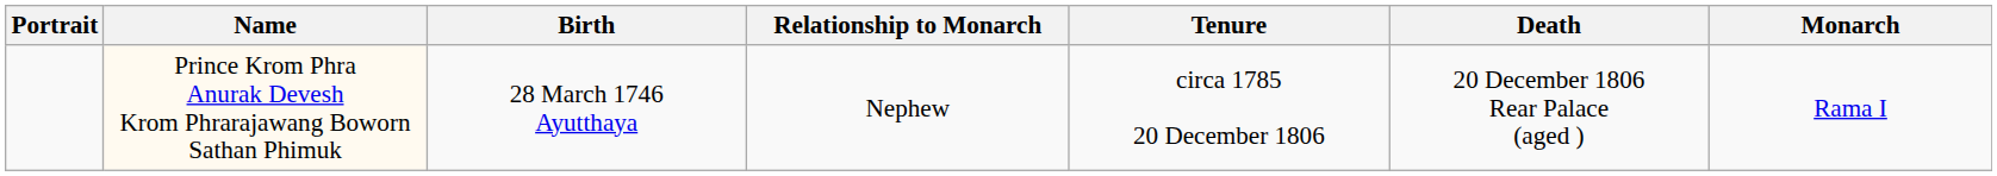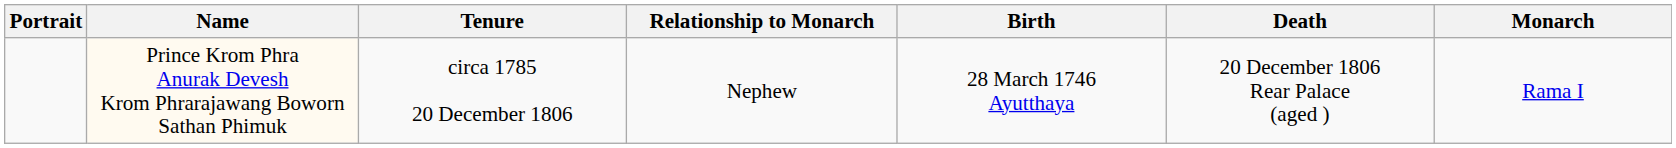columns swapped: Birth <-> Tenure
